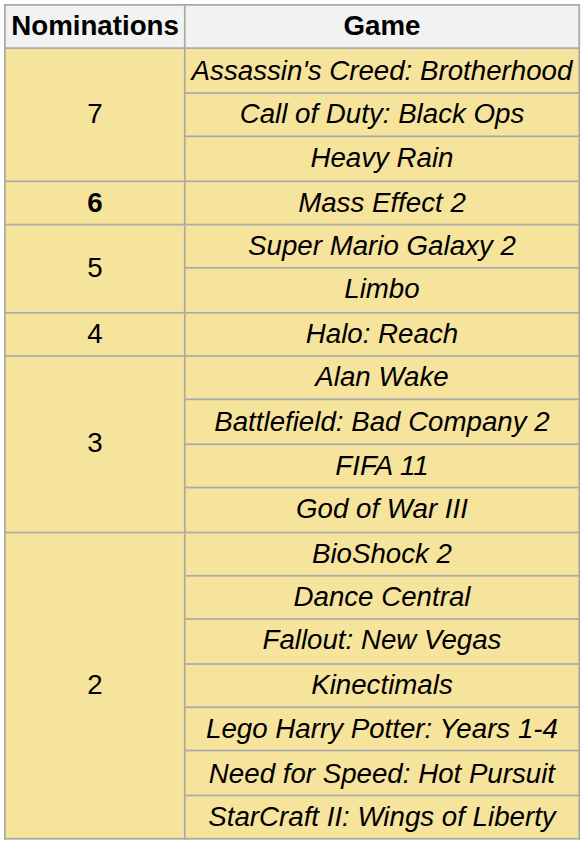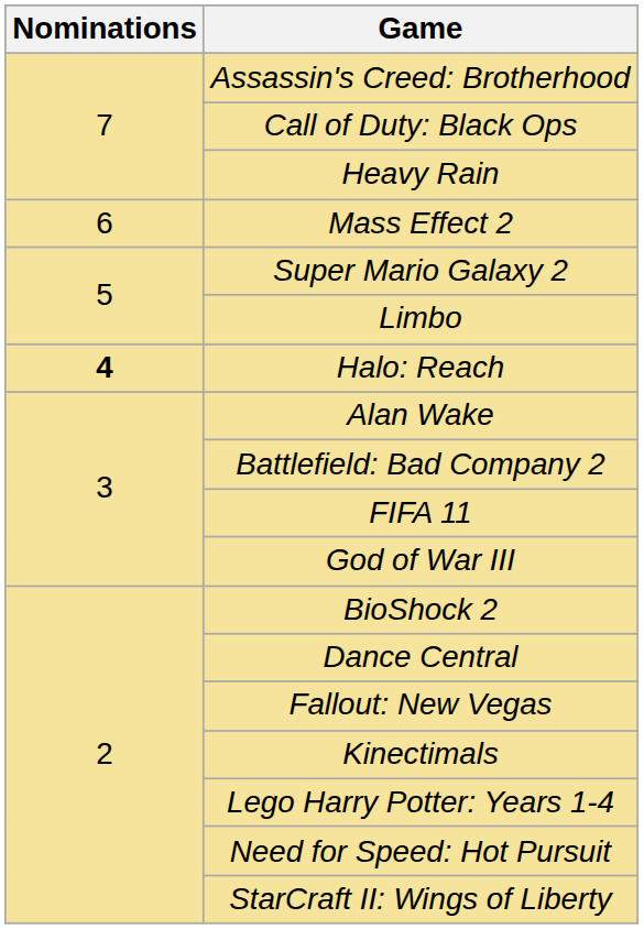Mass Effect 2 | Nominations: bold -> normal
Halo: Reach | Nominations: normal -> bold
